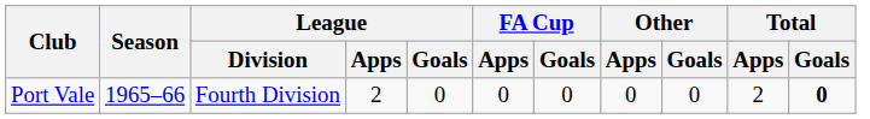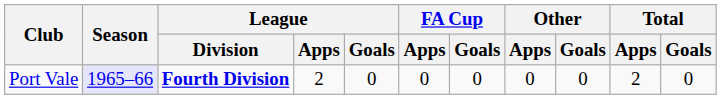Port Vale | Season: no background -> lavender background
Port Vale | League / Division: normal -> bold
Port Vale | Total / Goals: bold -> normal
